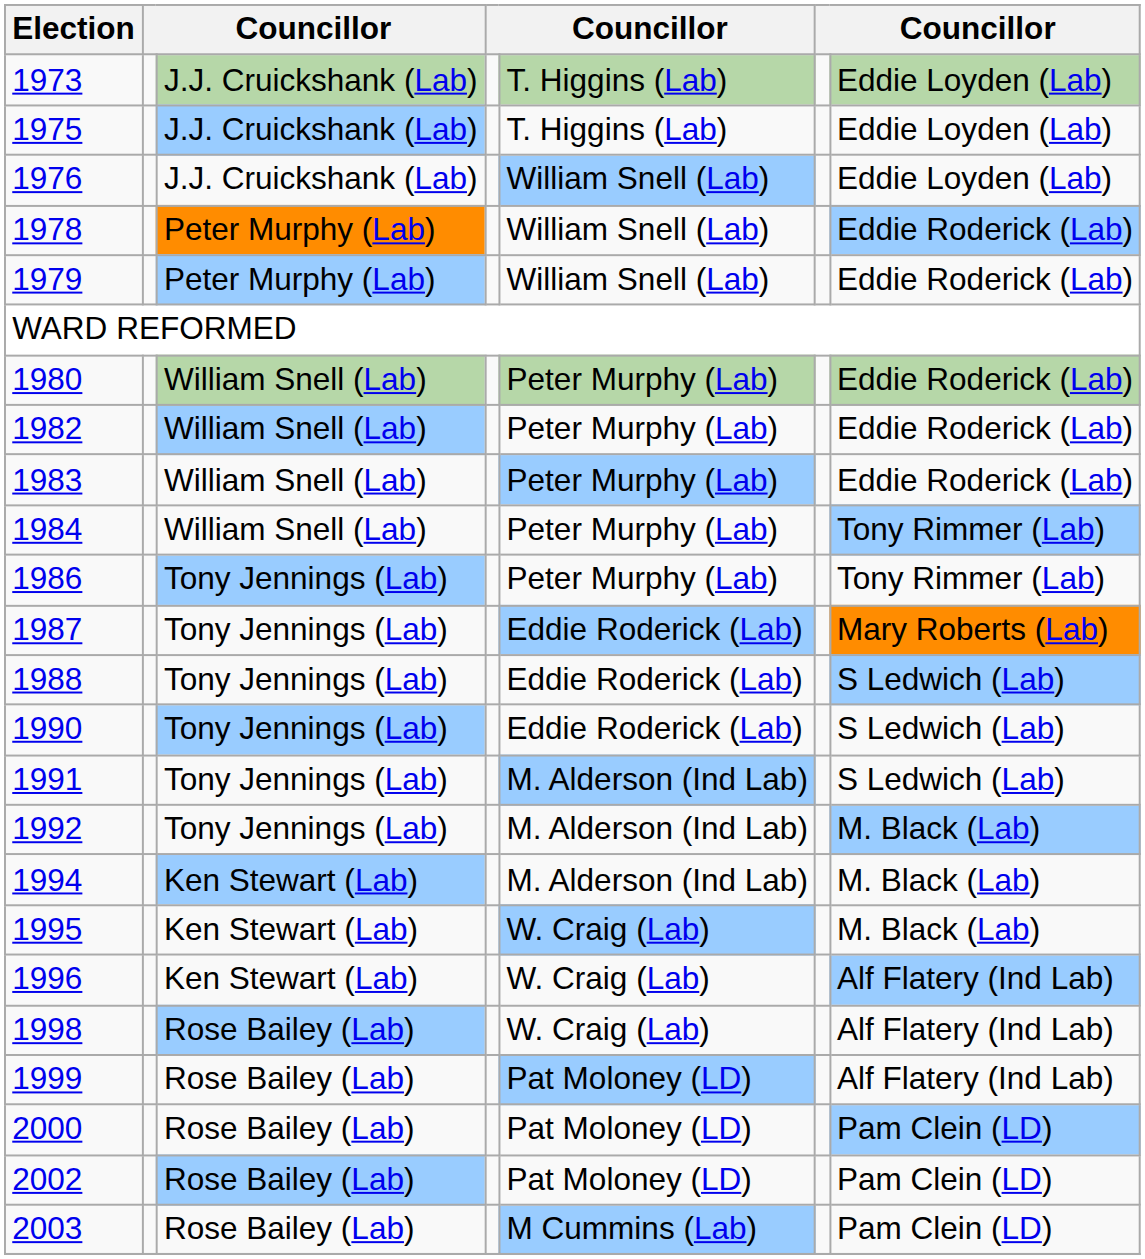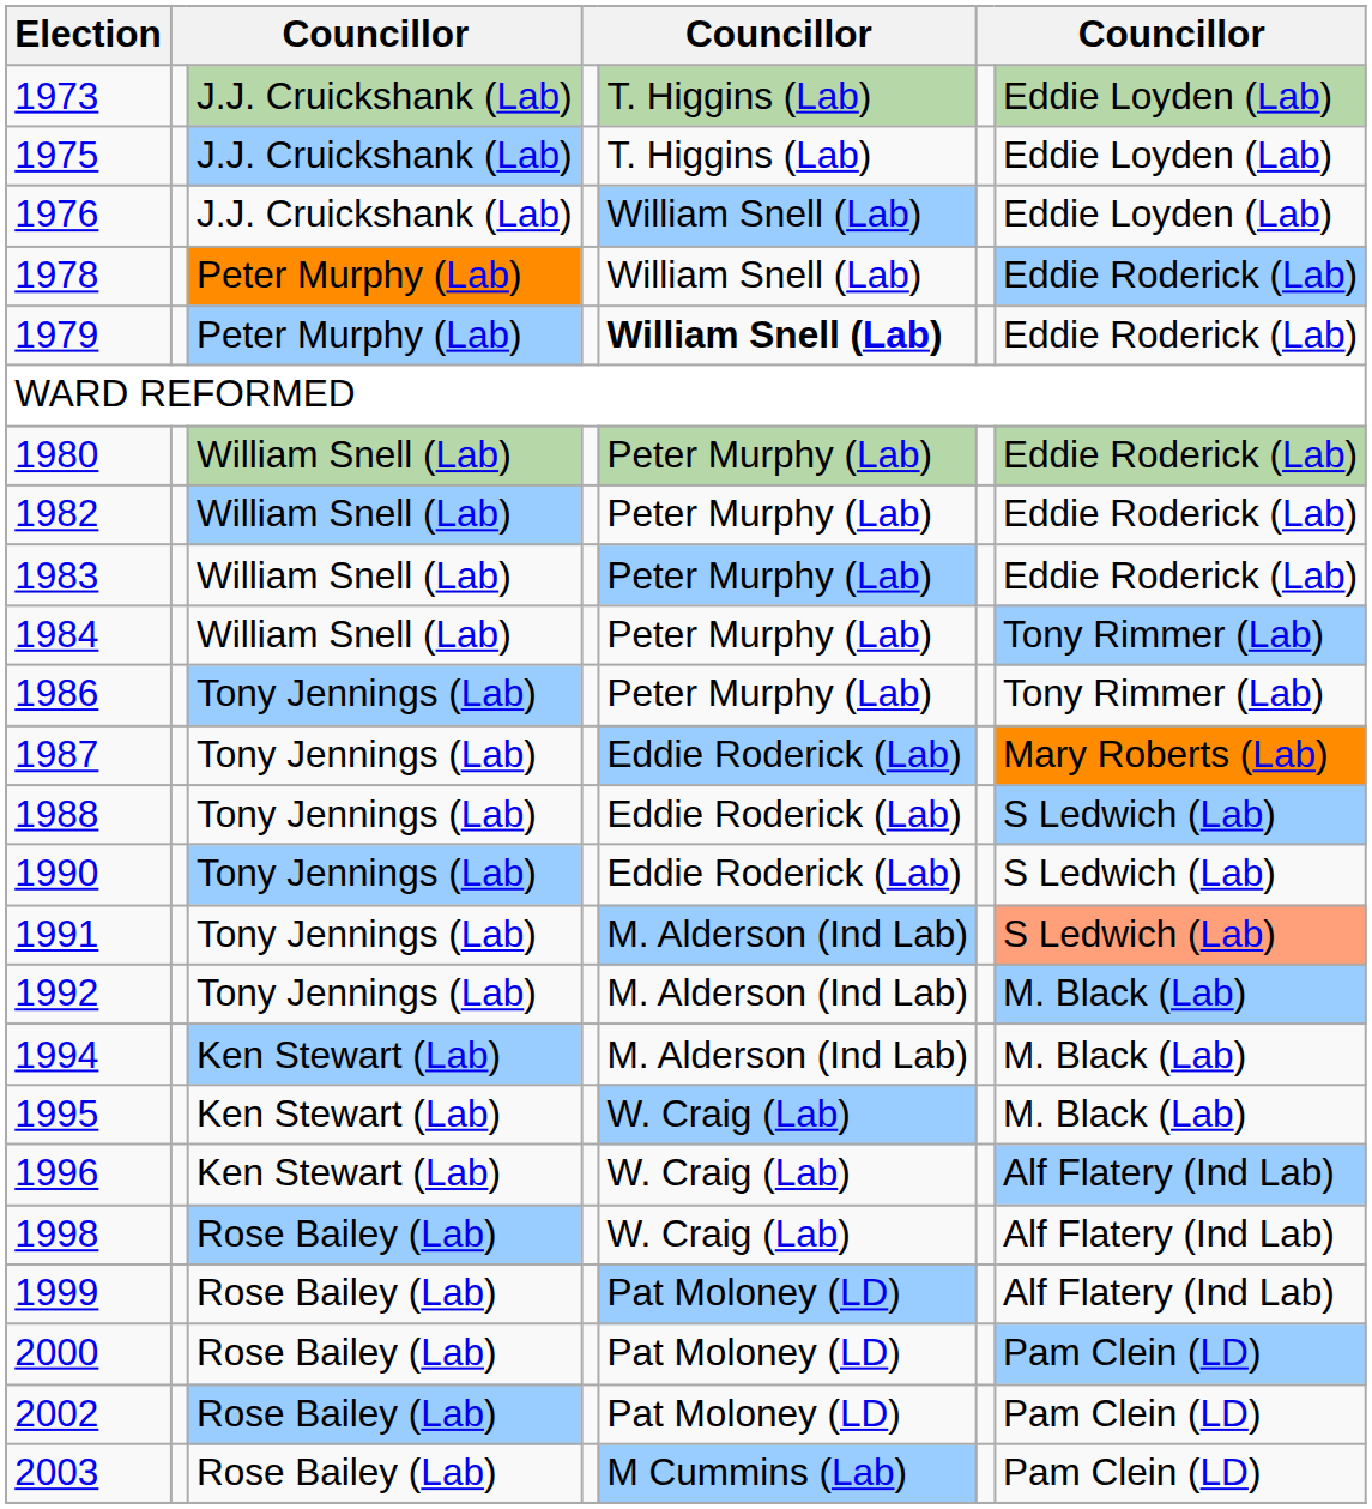1979 | column 5: normal -> bold
1991 | column 7: no background -> lightsalmon background
